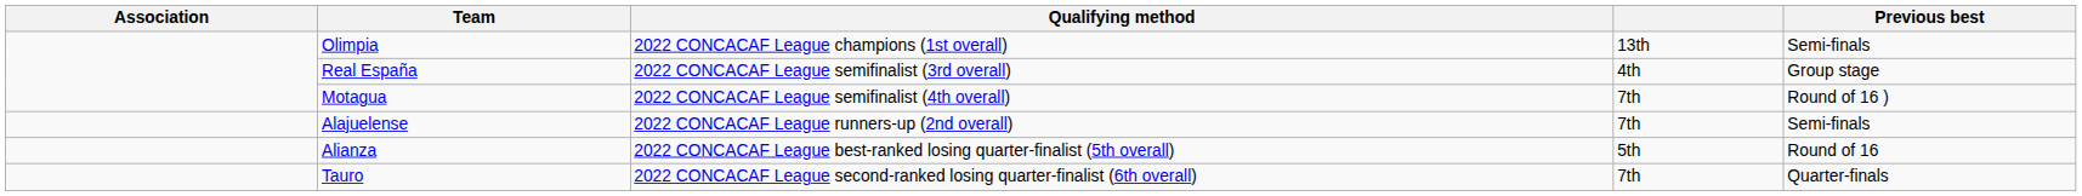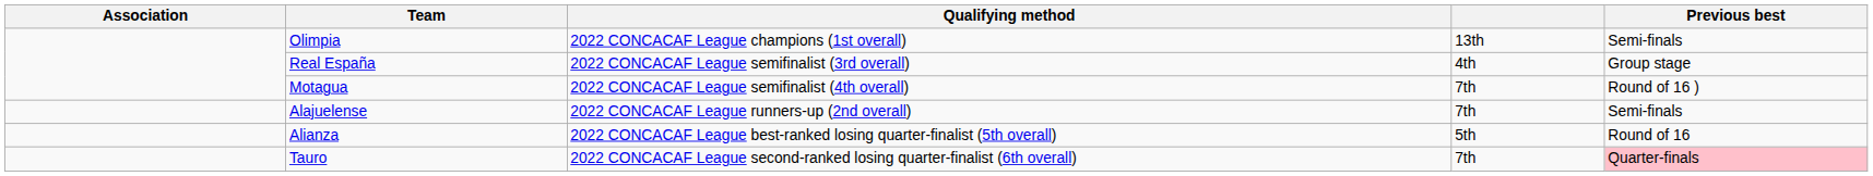row 7 | Previous best: no background -> pink background
